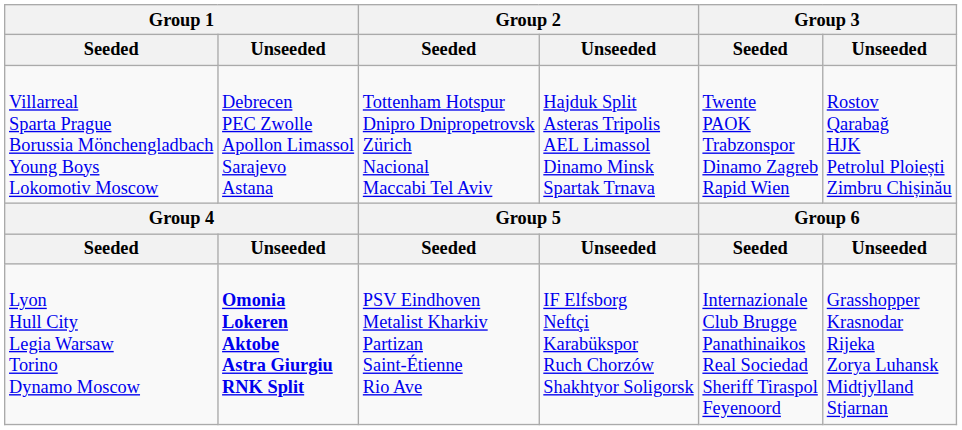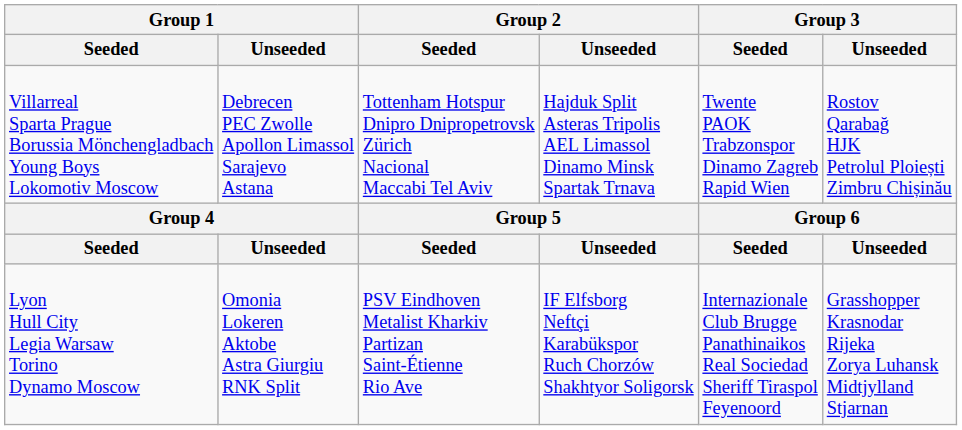Lyon Hull City Legia Warsaw Torino Dynamo Moscow | Group 1 / Unseeded: bold -> normal
